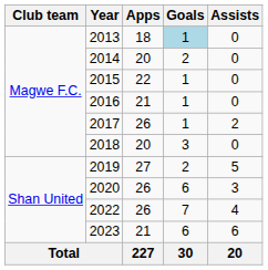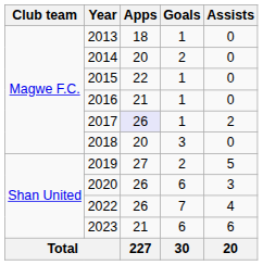2013 | Goals: lightblue background -> no background
2017 | Apps: no background -> lavender background
